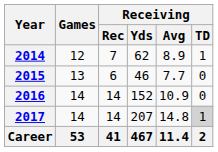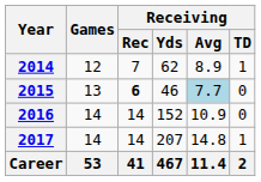2015 | Receiving / Rec: normal -> bold
2015 | Receiving / Avg: no background -> lightblue background
2017 | Receiving / TD: lightgrey background -> no background
